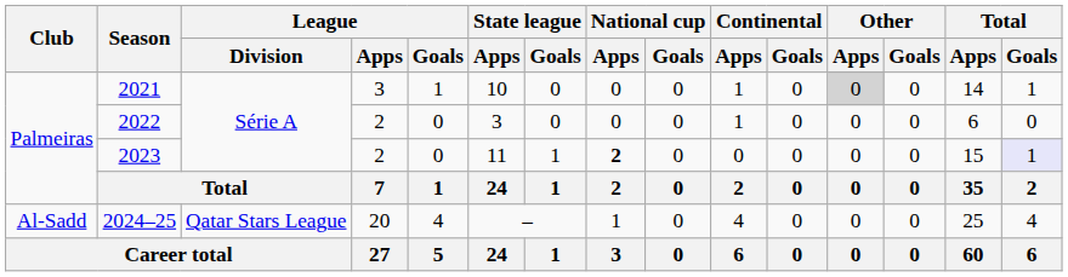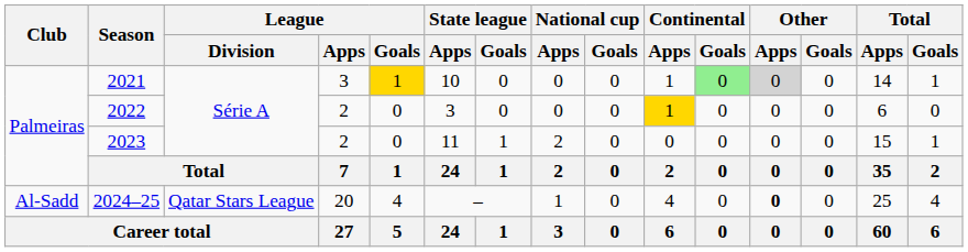2021 | League / Goals: no background -> gold background
2021 | Continental / Goals: no background -> lightgreen background
2022 | Continental / Apps: no background -> gold background
2023 | National cup / Apps: bold -> normal
2023 | Total / Goals: lavender background -> no background
2024–25 | Other / Apps: normal -> bold
